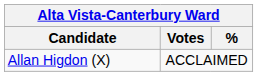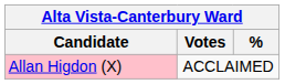Allan Higdon (X) | Candidate: no background -> pink background
